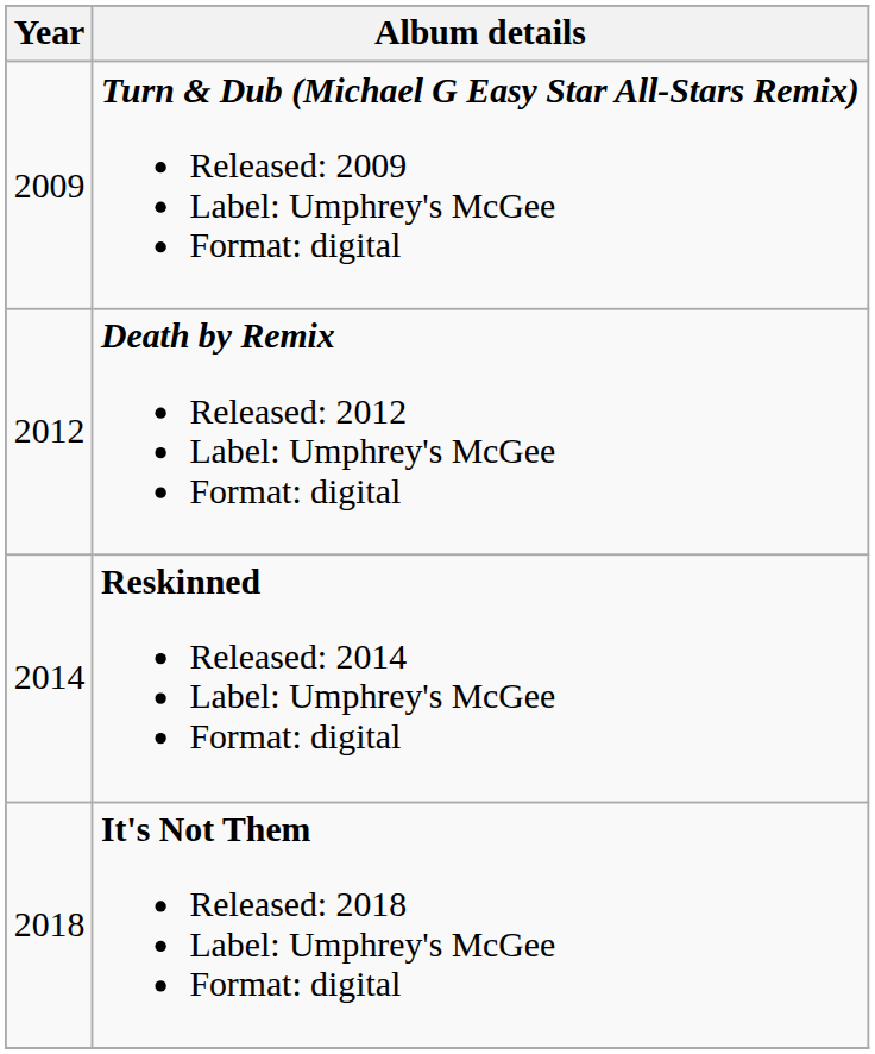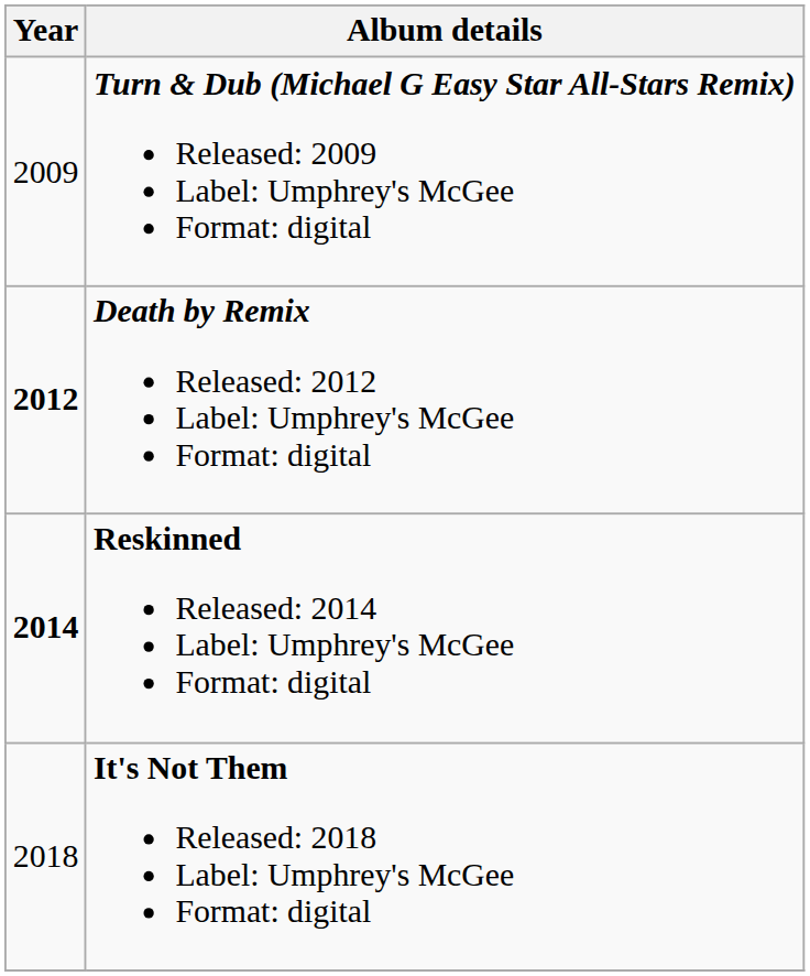row 3 | Year: normal -> bold
row 4 | Year: normal -> bold
